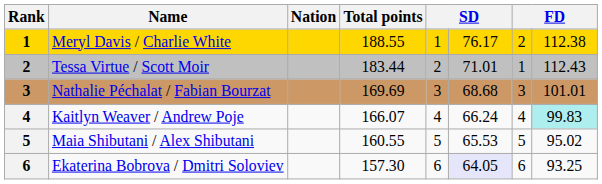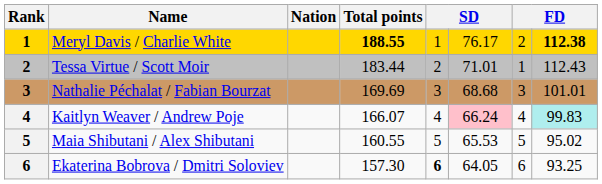Meryl Davis / Charlie White | Total points: normal -> bold
Meryl Davis / Charlie White | column 8: normal -> bold
Kaitlyn Weaver / Andrew Poje | column 6: no background -> pink background
Ekaterina Bobrova / Dmitri Soloviev | column 5: normal -> bold
Ekaterina Bobrova / Dmitri Soloviev | column 6: lavender background -> no background
